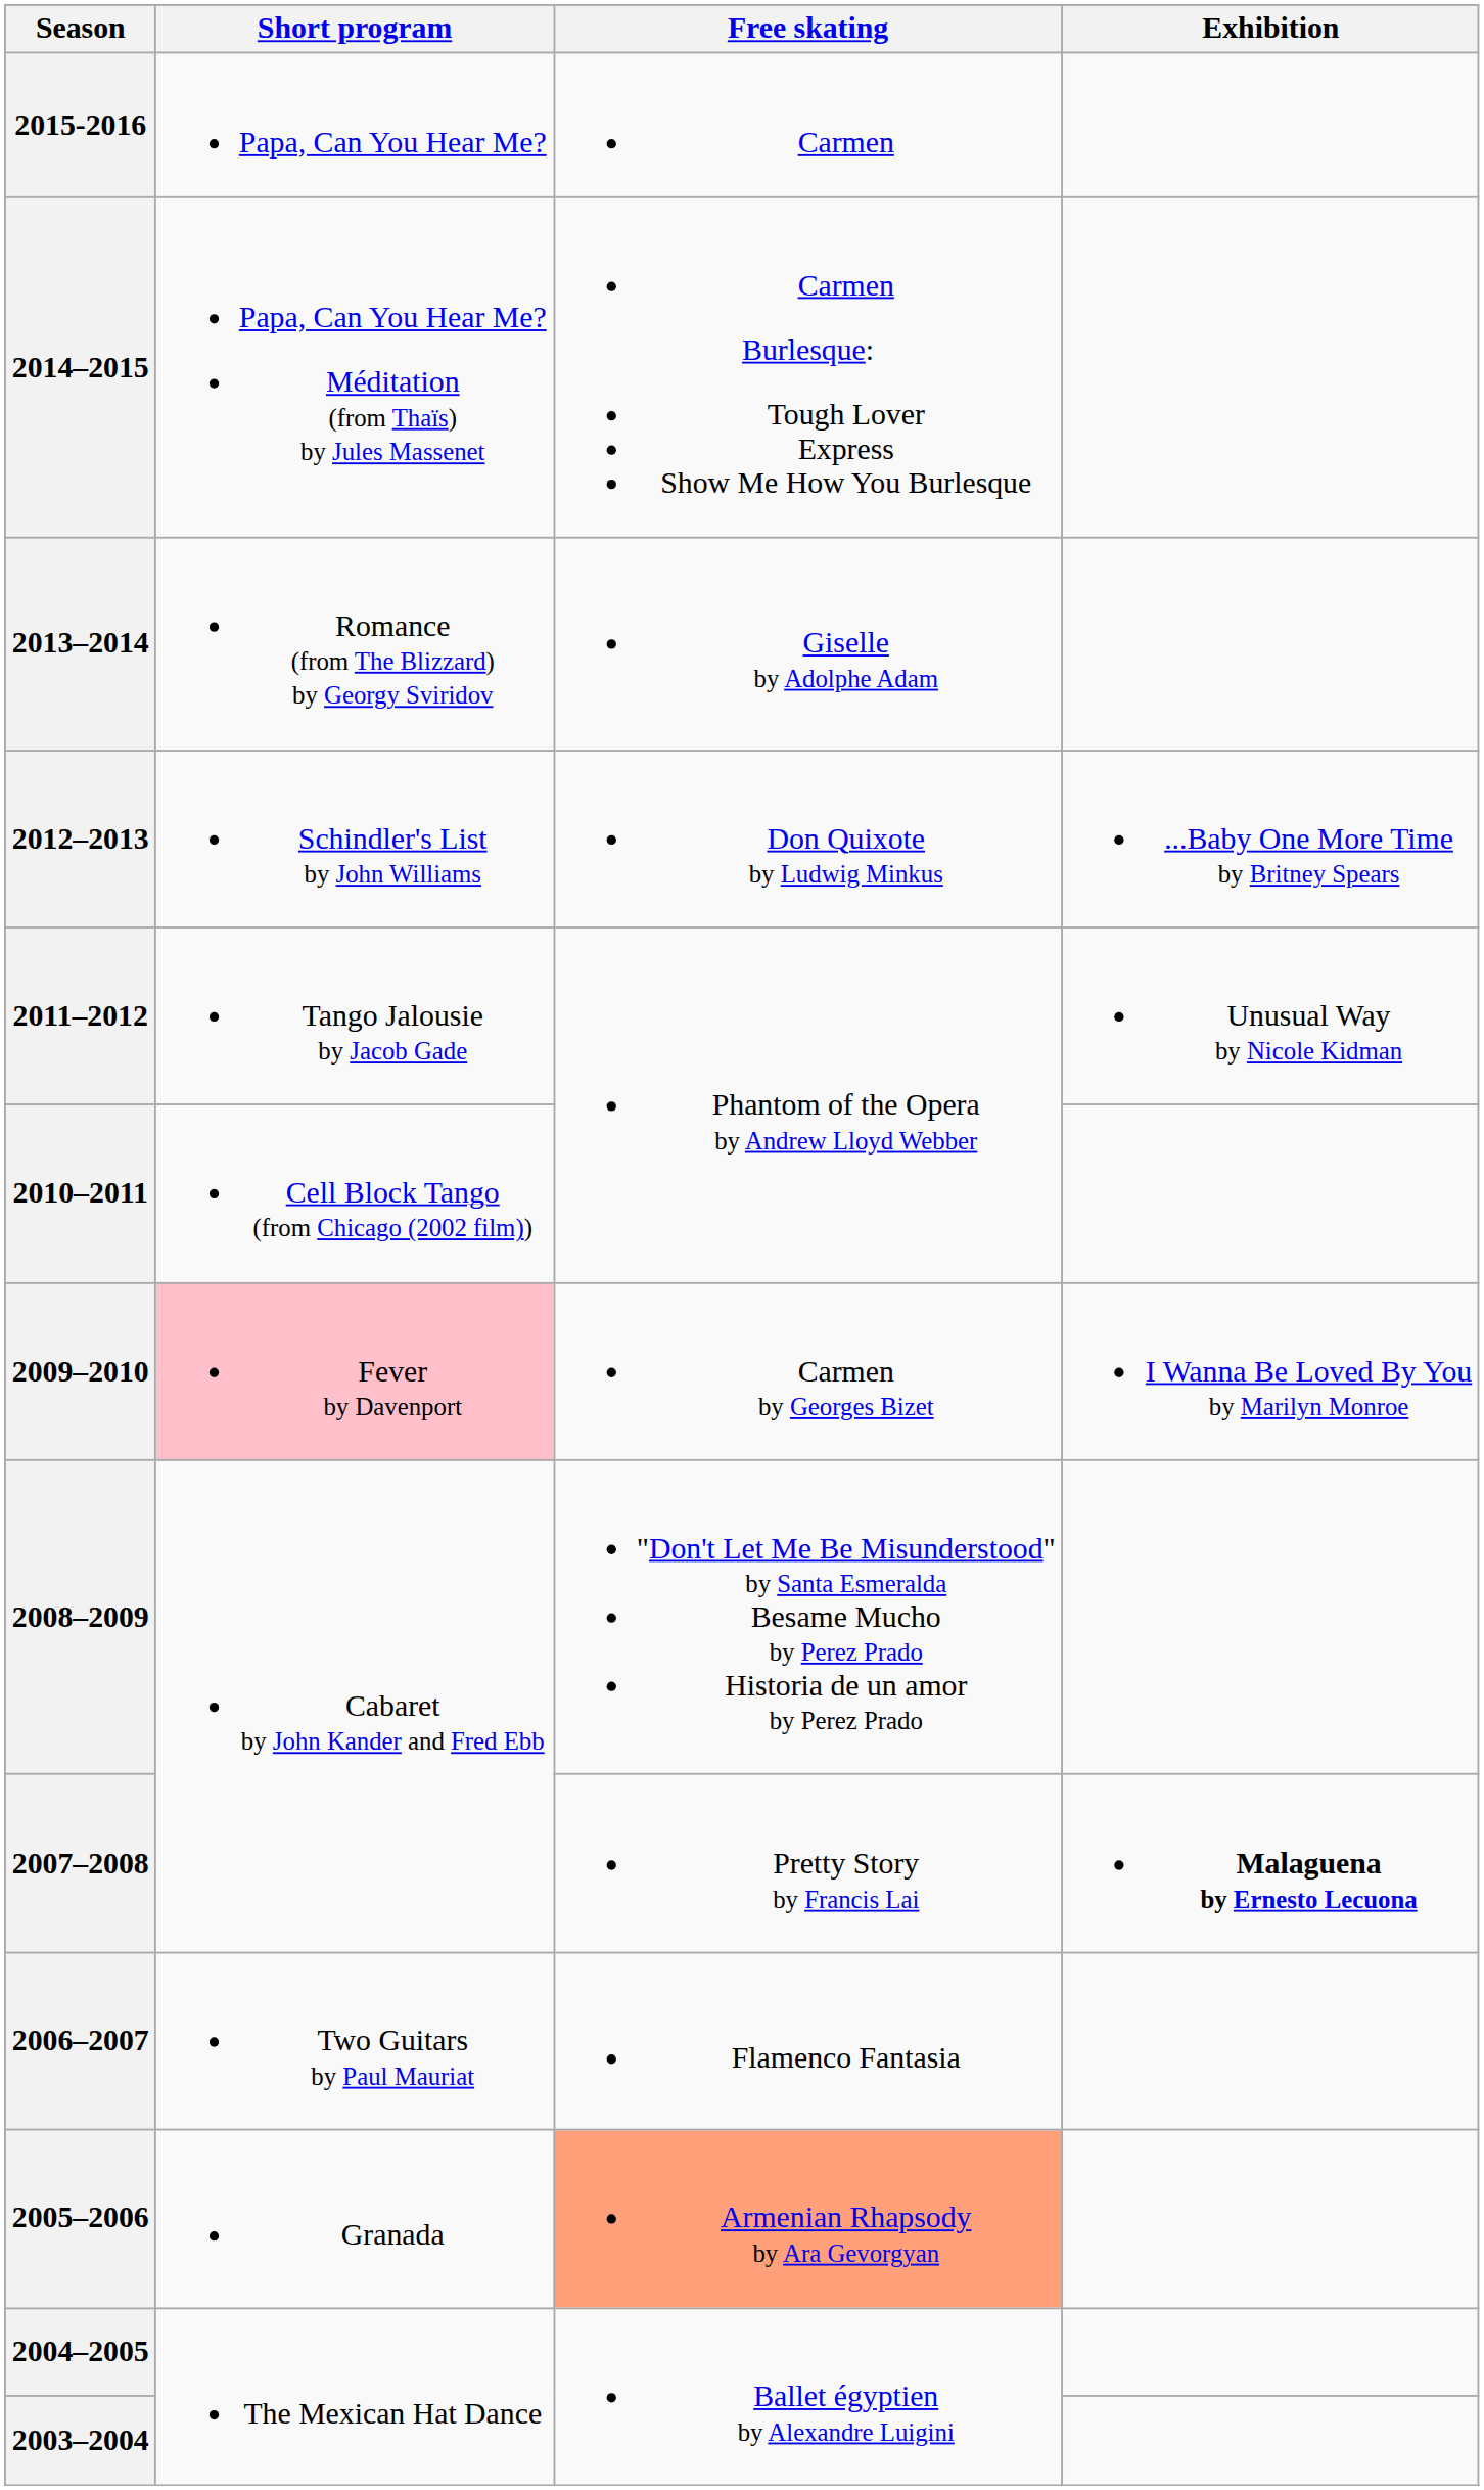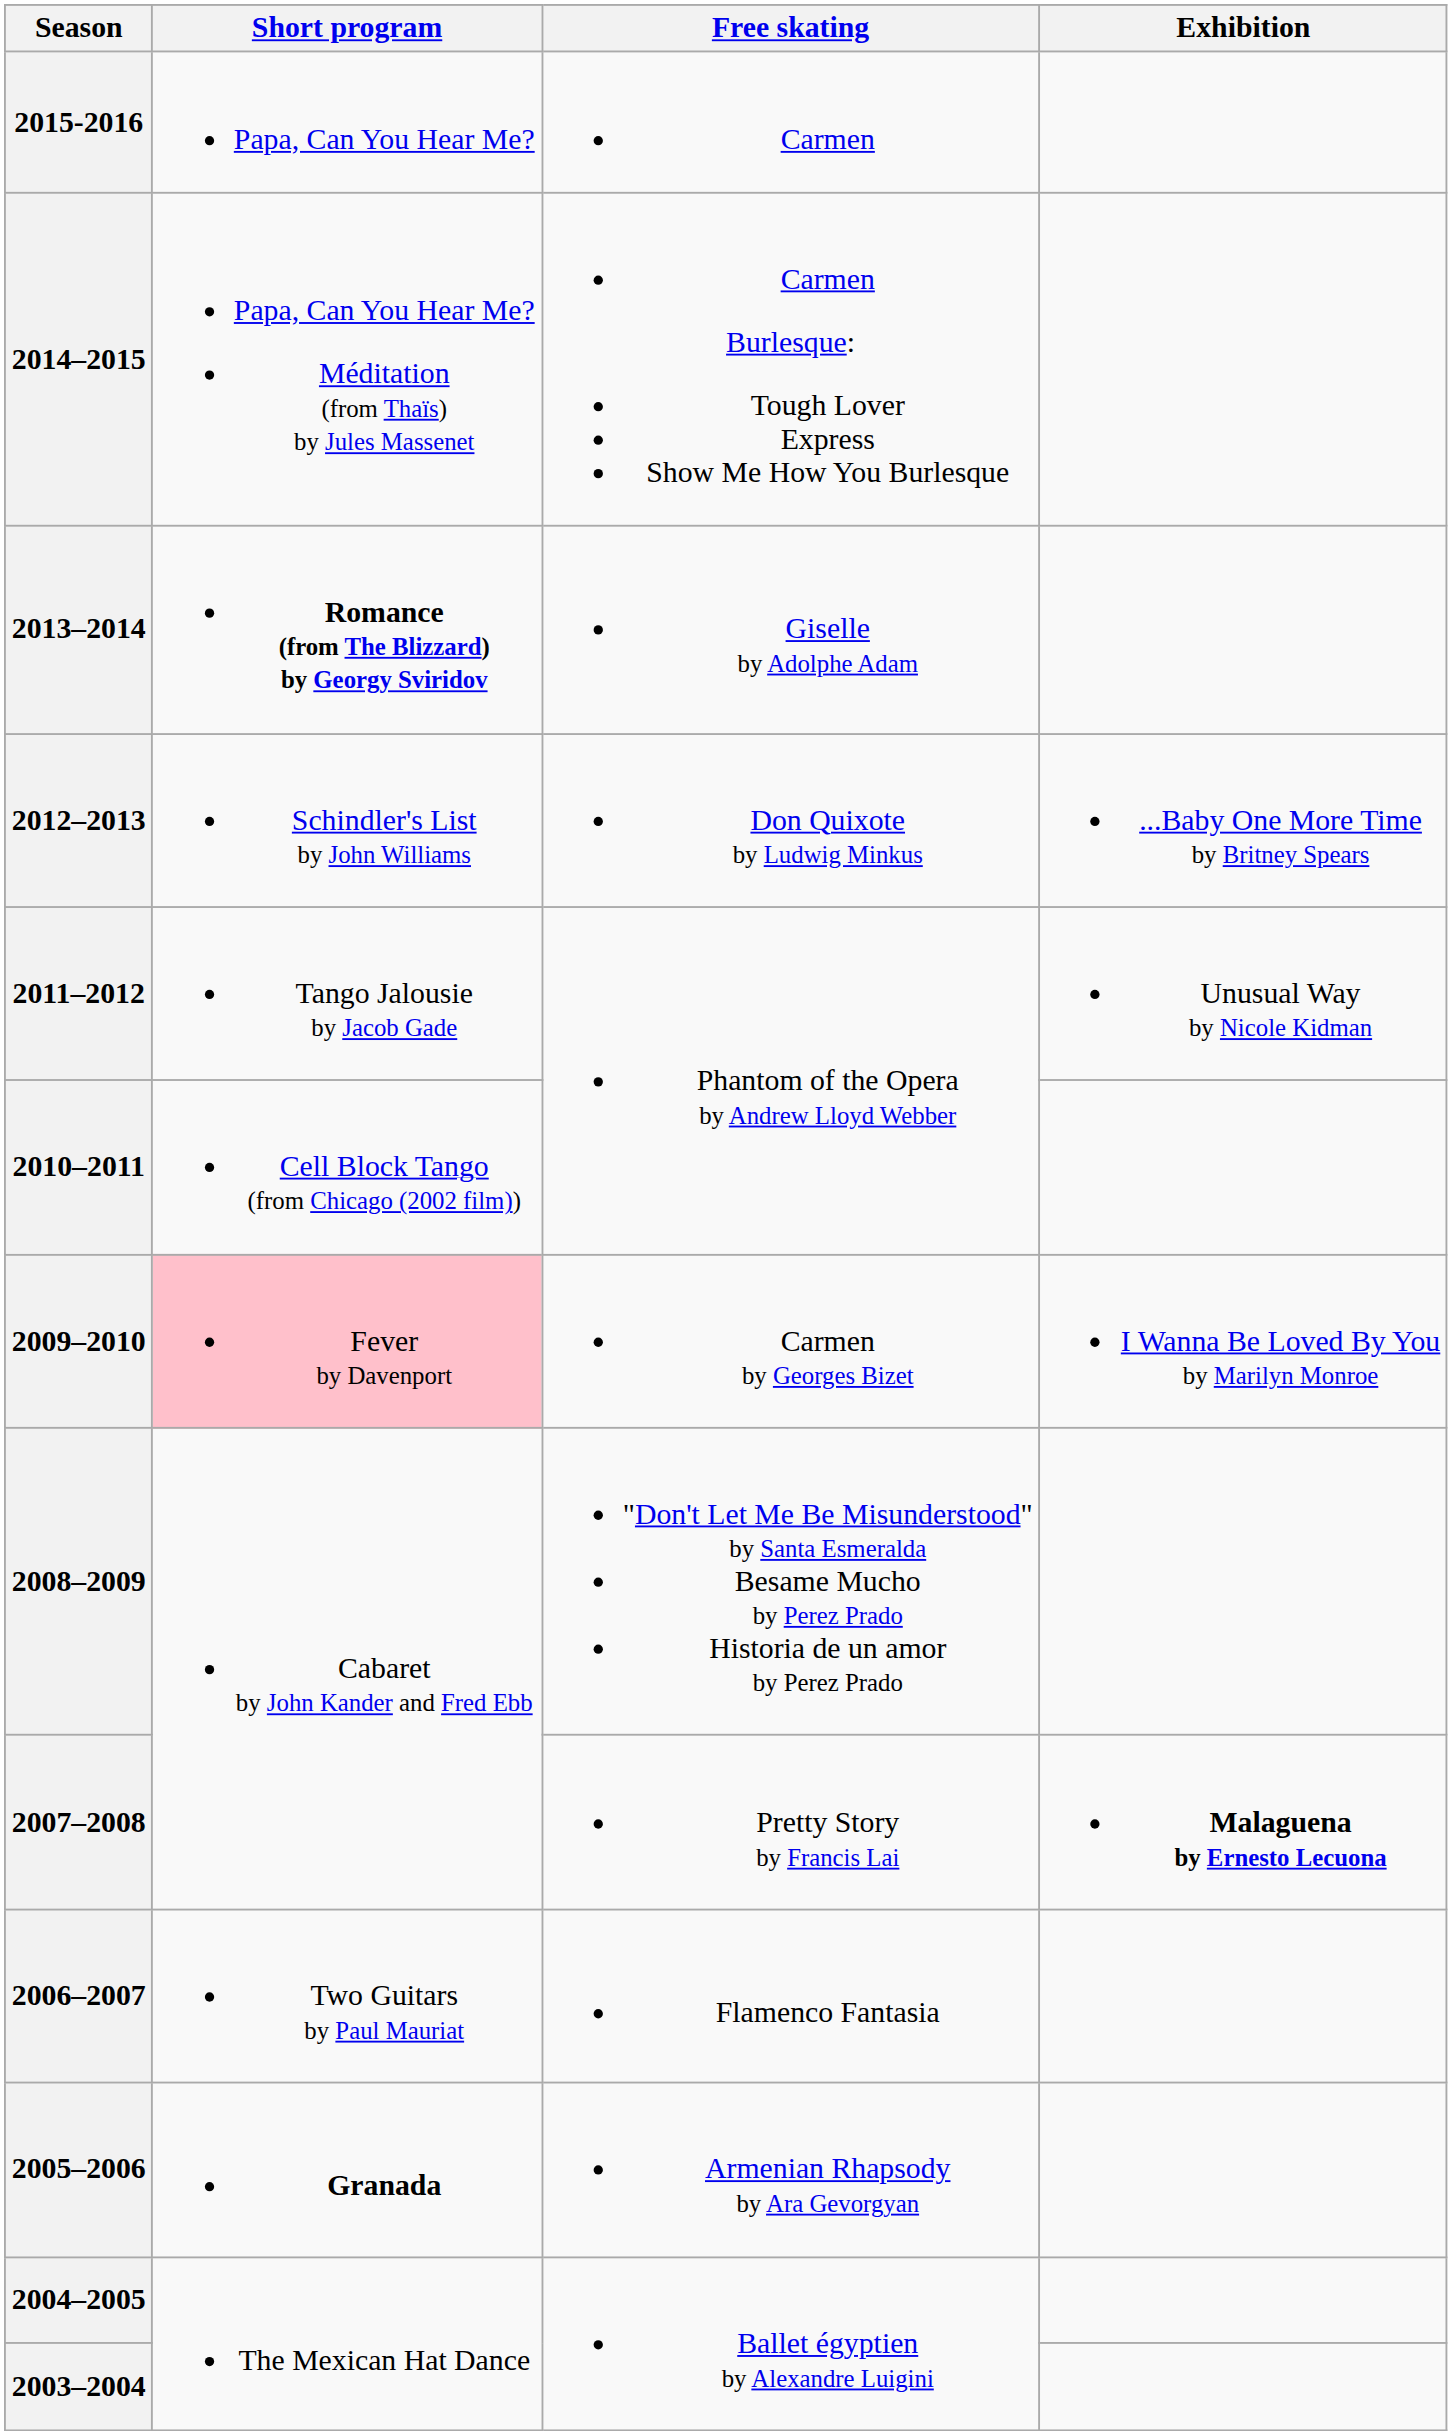2013–2014 | Short program: normal -> bold
2005–2006 | Short program: normal -> bold
2005–2006 | Free skating: lightsalmon background -> no background
